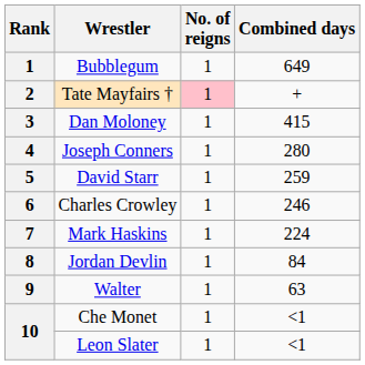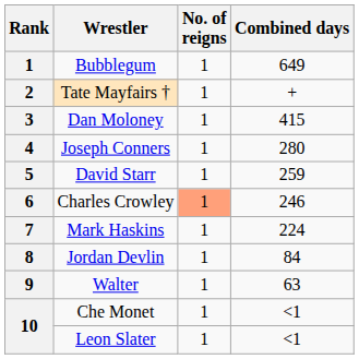Tate Mayfairs † | No. of reigns: pink background -> no background
Charles Crowley | No. of reigns: no background -> lightsalmon background
